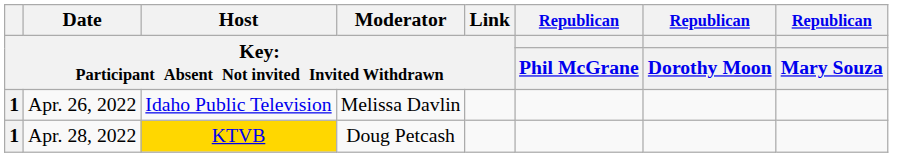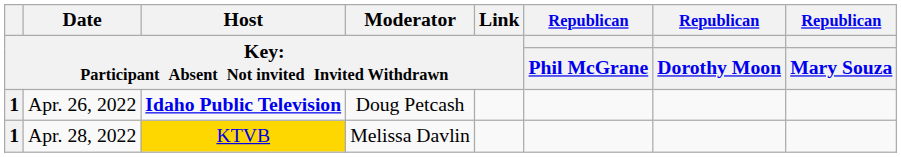Apr. 26, 2022 | column 3: normal -> bold
Apr. 26, 2022 | column 4: Melissa Davlin -> Doug Petcash
Apr. 28, 2022 | column 4: Doug Petcash -> Melissa Davlin
